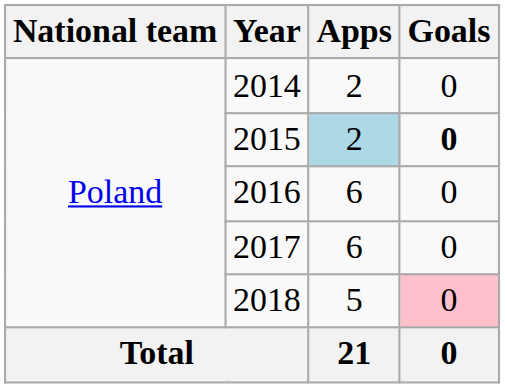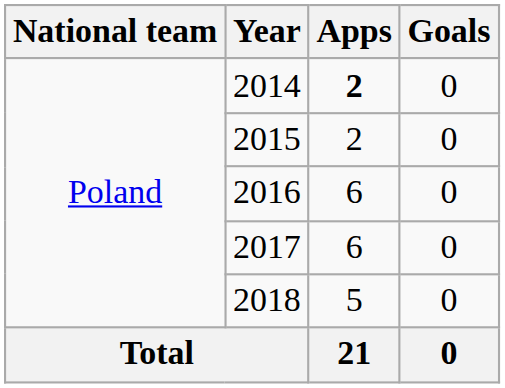2014 | Apps: normal -> bold
2015 | Apps: lightblue background -> no background
2015 | Goals: bold -> normal
2018 | Goals: pink background -> no background
